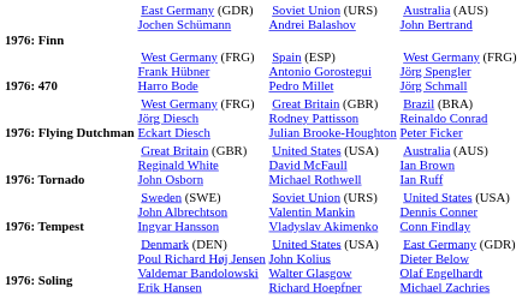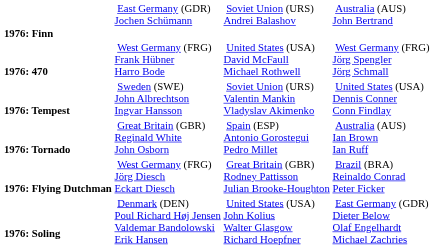1976: 470 | column 3: Spain (ESP) Antonio Gorostegui Pedro Millet -> United States (USA) David McFaull Michael Rothwell
rows swapped: 1976: Flying Dutchman <-> 1976: Tempest
1976: Tornado | column 3: United States (USA) David McFaull Michael Rothwell -> Spain (ESP) Antonio Gorostegui Pedro Millet
